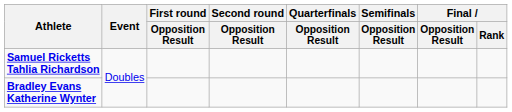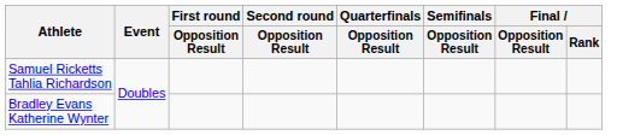Samuel Ricketts Tahlia Richardson | Athlete: bold -> normal
Bradley Evans Katherine Wynter | Athlete: bold -> normal
